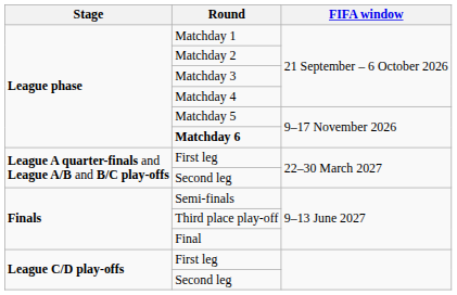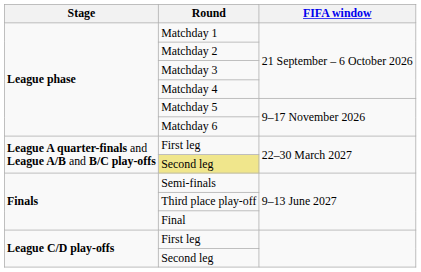Matchday 6 | Round: bold -> normal
Second leg / 22–30 March 2027 | Round: no background -> khaki background
